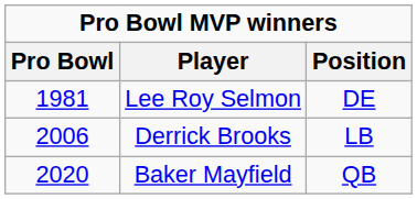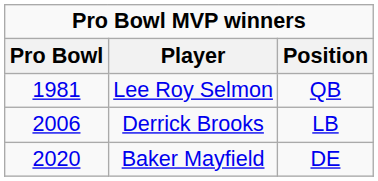Lee Roy Selmon | Position: DE -> QB
Baker Mayfield | Position: QB -> DE
